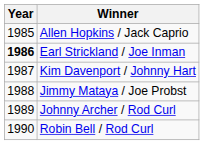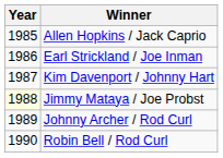Earl Strickland / Joe Inman | Year: bold -> normal
Jimmy Mataya / Joe Probst | Year: no background -> lightyellow background
